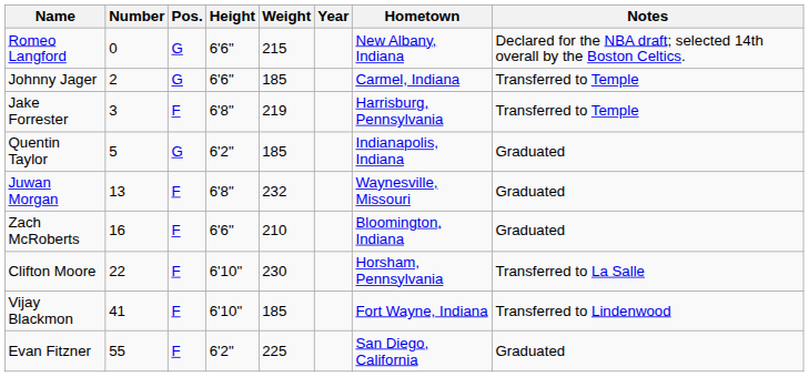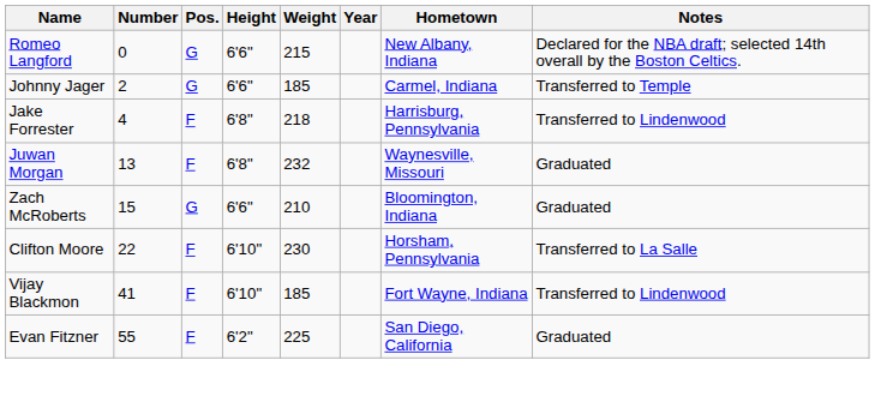Jake Forrester | Number: 3 -> 4
Jake Forrester | Weight: 219 -> 218
Jake Forrester | Notes: Transferred to Temple -> Transferred to Lindenwood
- row: Quentin Taylor | 5 | G | 6'2" | 185 | Indianapolis, Indiana | Graduated
Zach McRoberts | Number: 16 -> 15
Zach McRoberts | Pos.: F -> G
